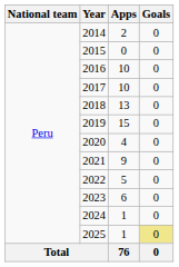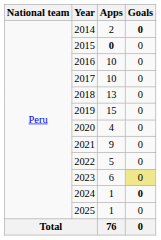2014 | Goals: normal -> bold
2015 | Apps: normal -> bold
2023 | Goals: no background -> khaki background
2024 | Goals: normal -> bold
2025 | Goals: khaki background -> no background
